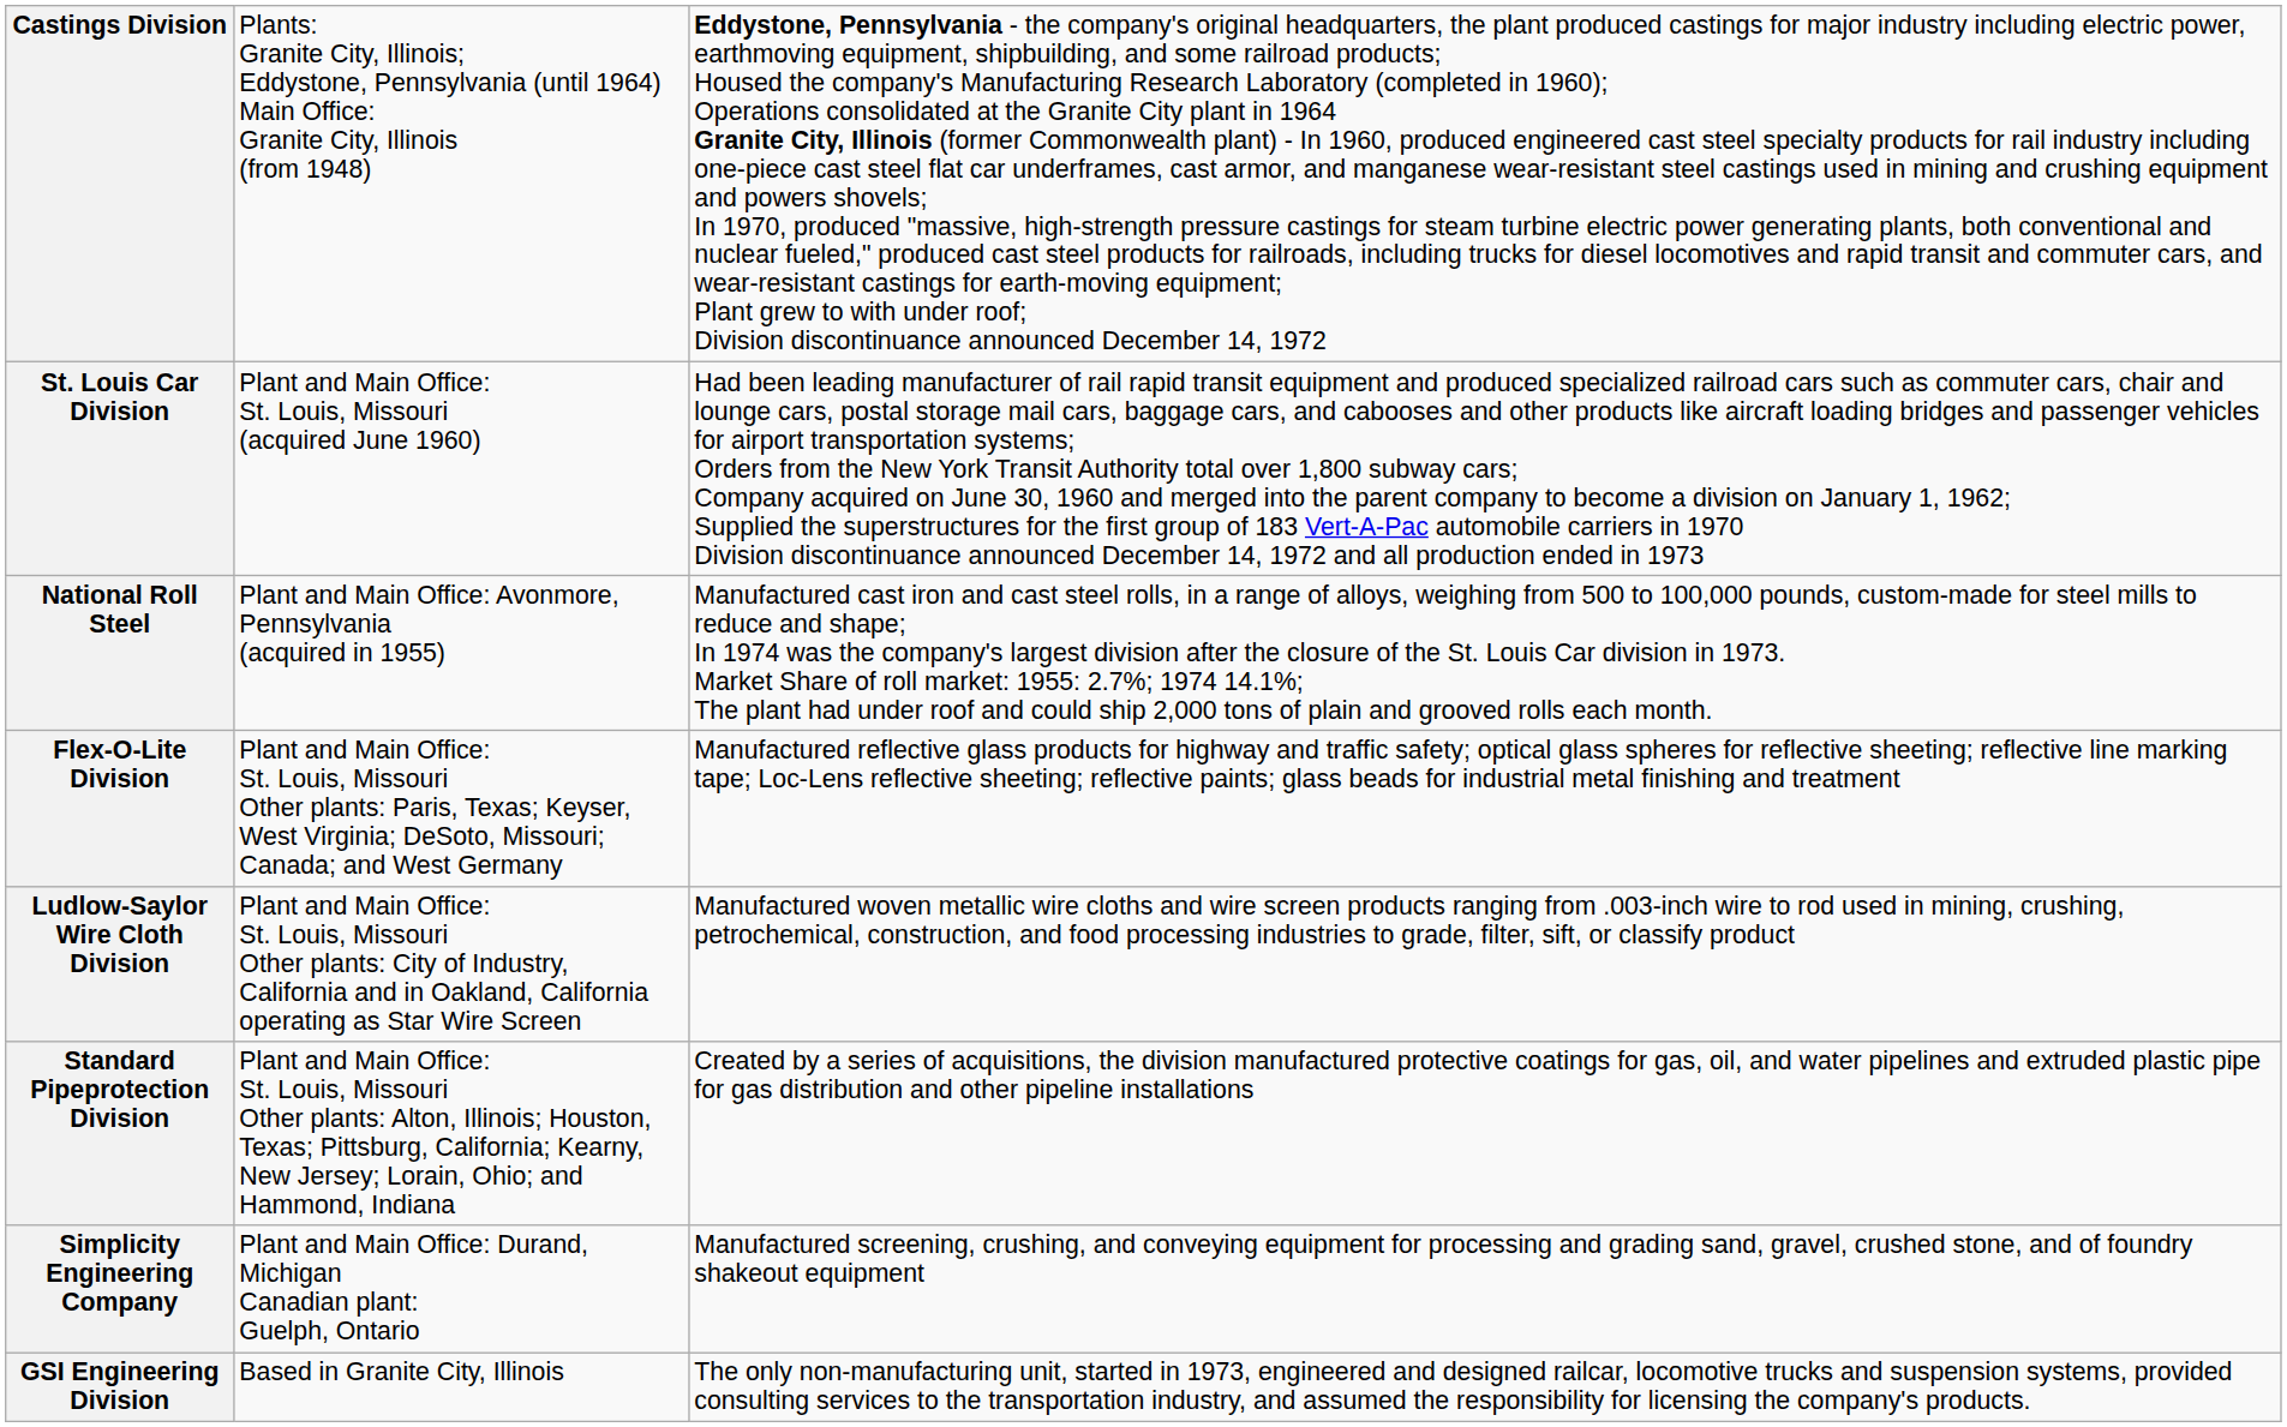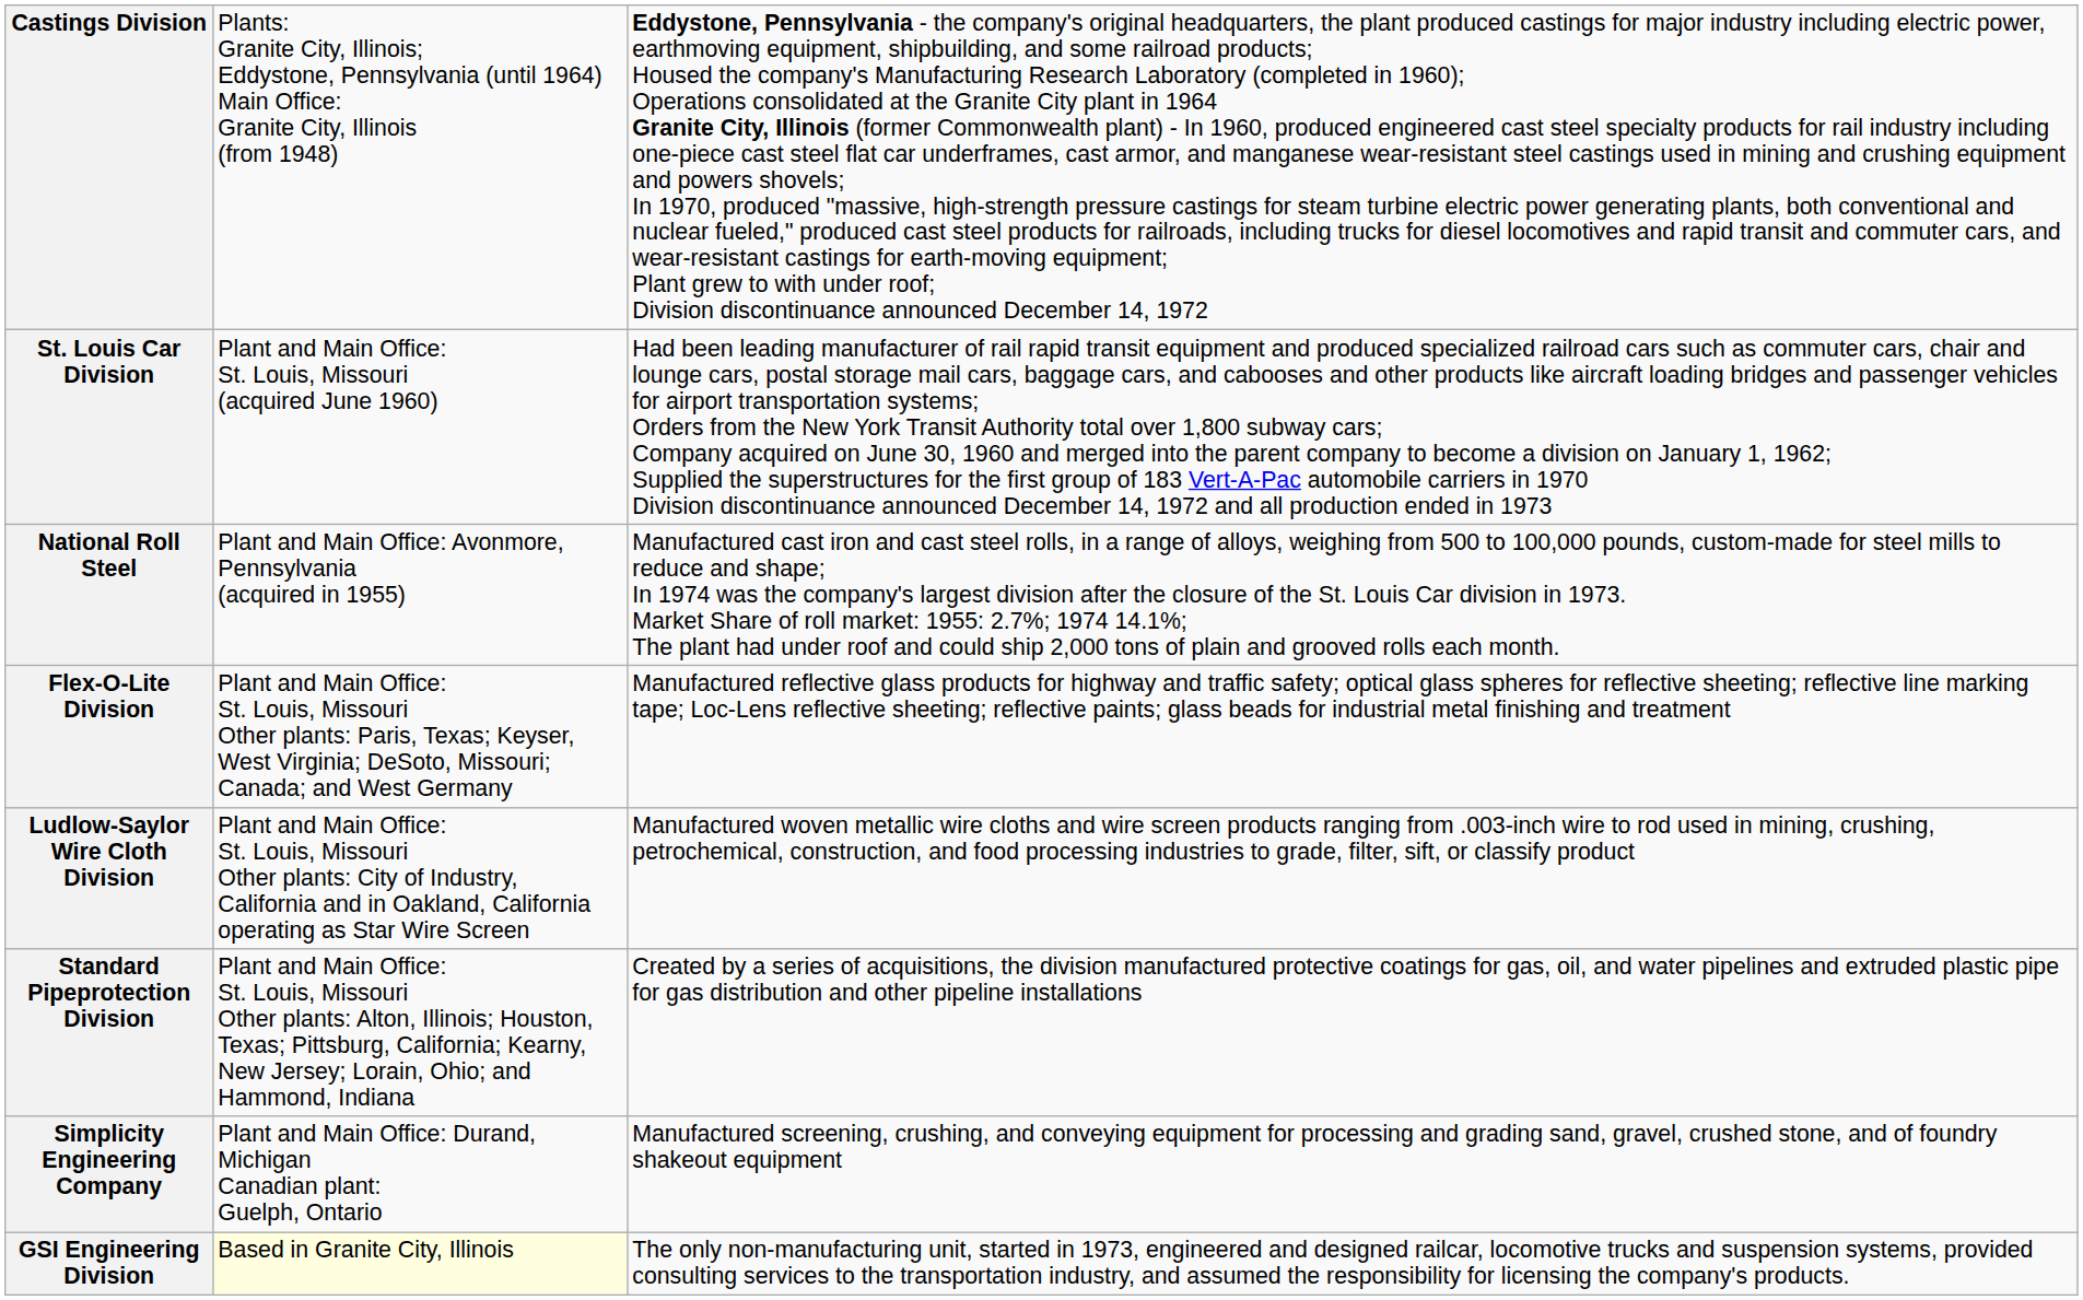GSI Engineering Division | column 2: no background -> lightyellow background
